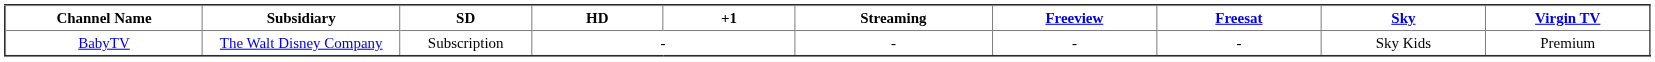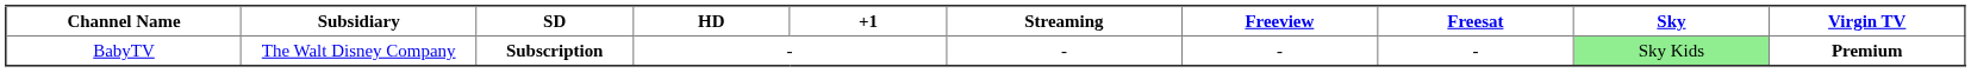BabyTV | SD: normal -> bold
BabyTV | Sky: no background -> lightgreen background
BabyTV | Virgin TV: normal -> bold
